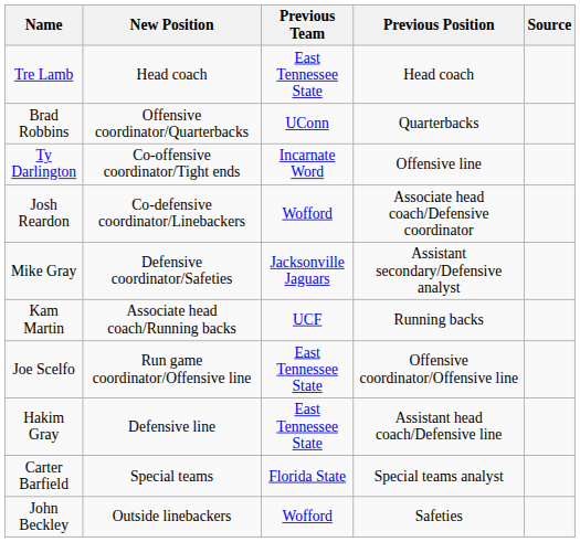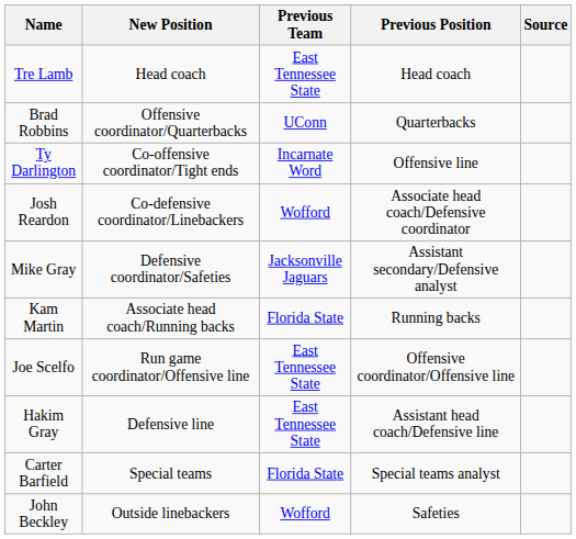Kam Martin | Previous Team: UCF -> Florida State
